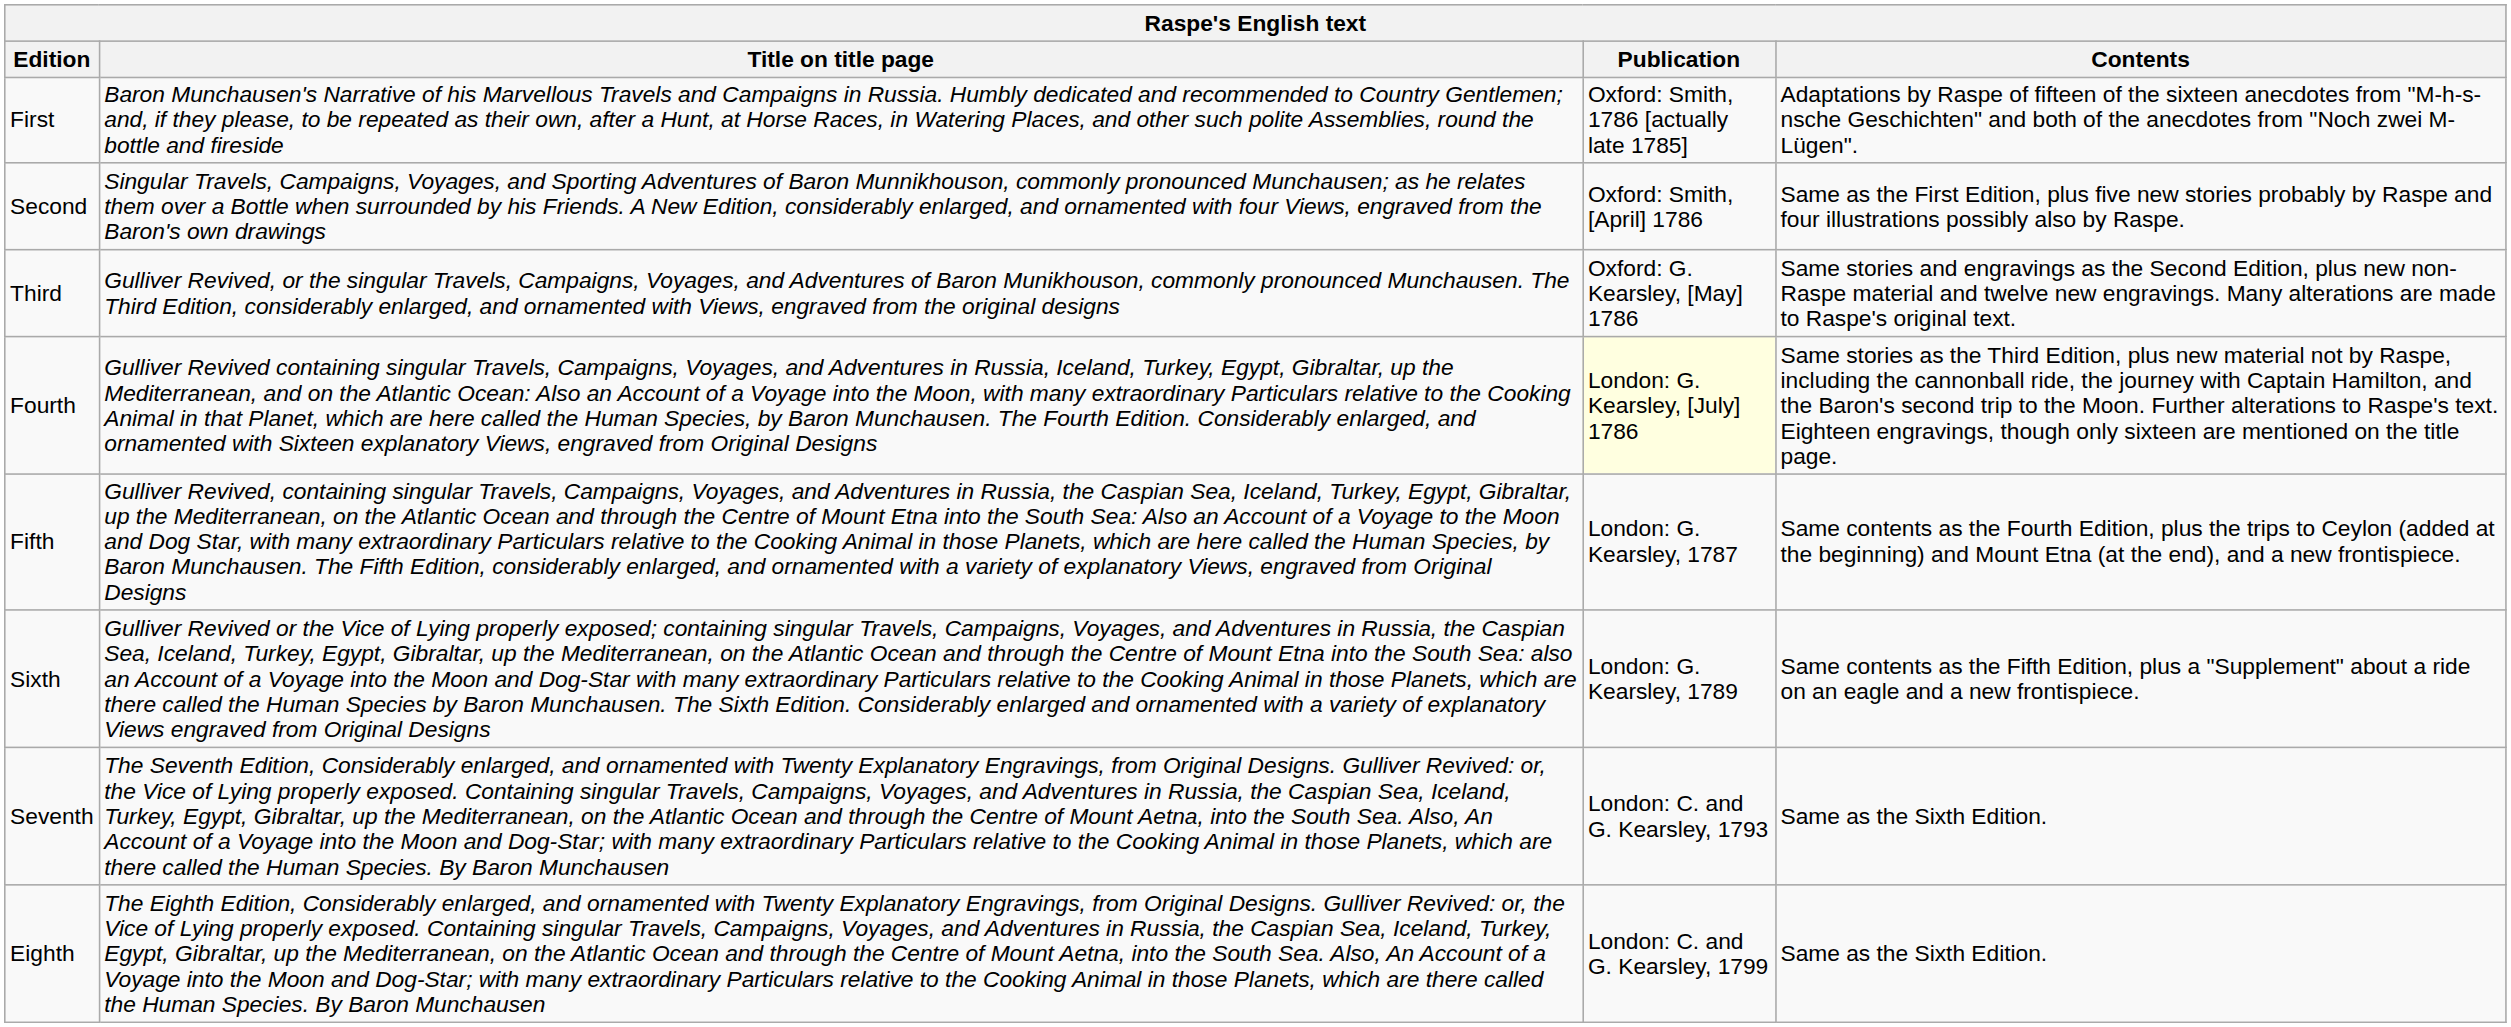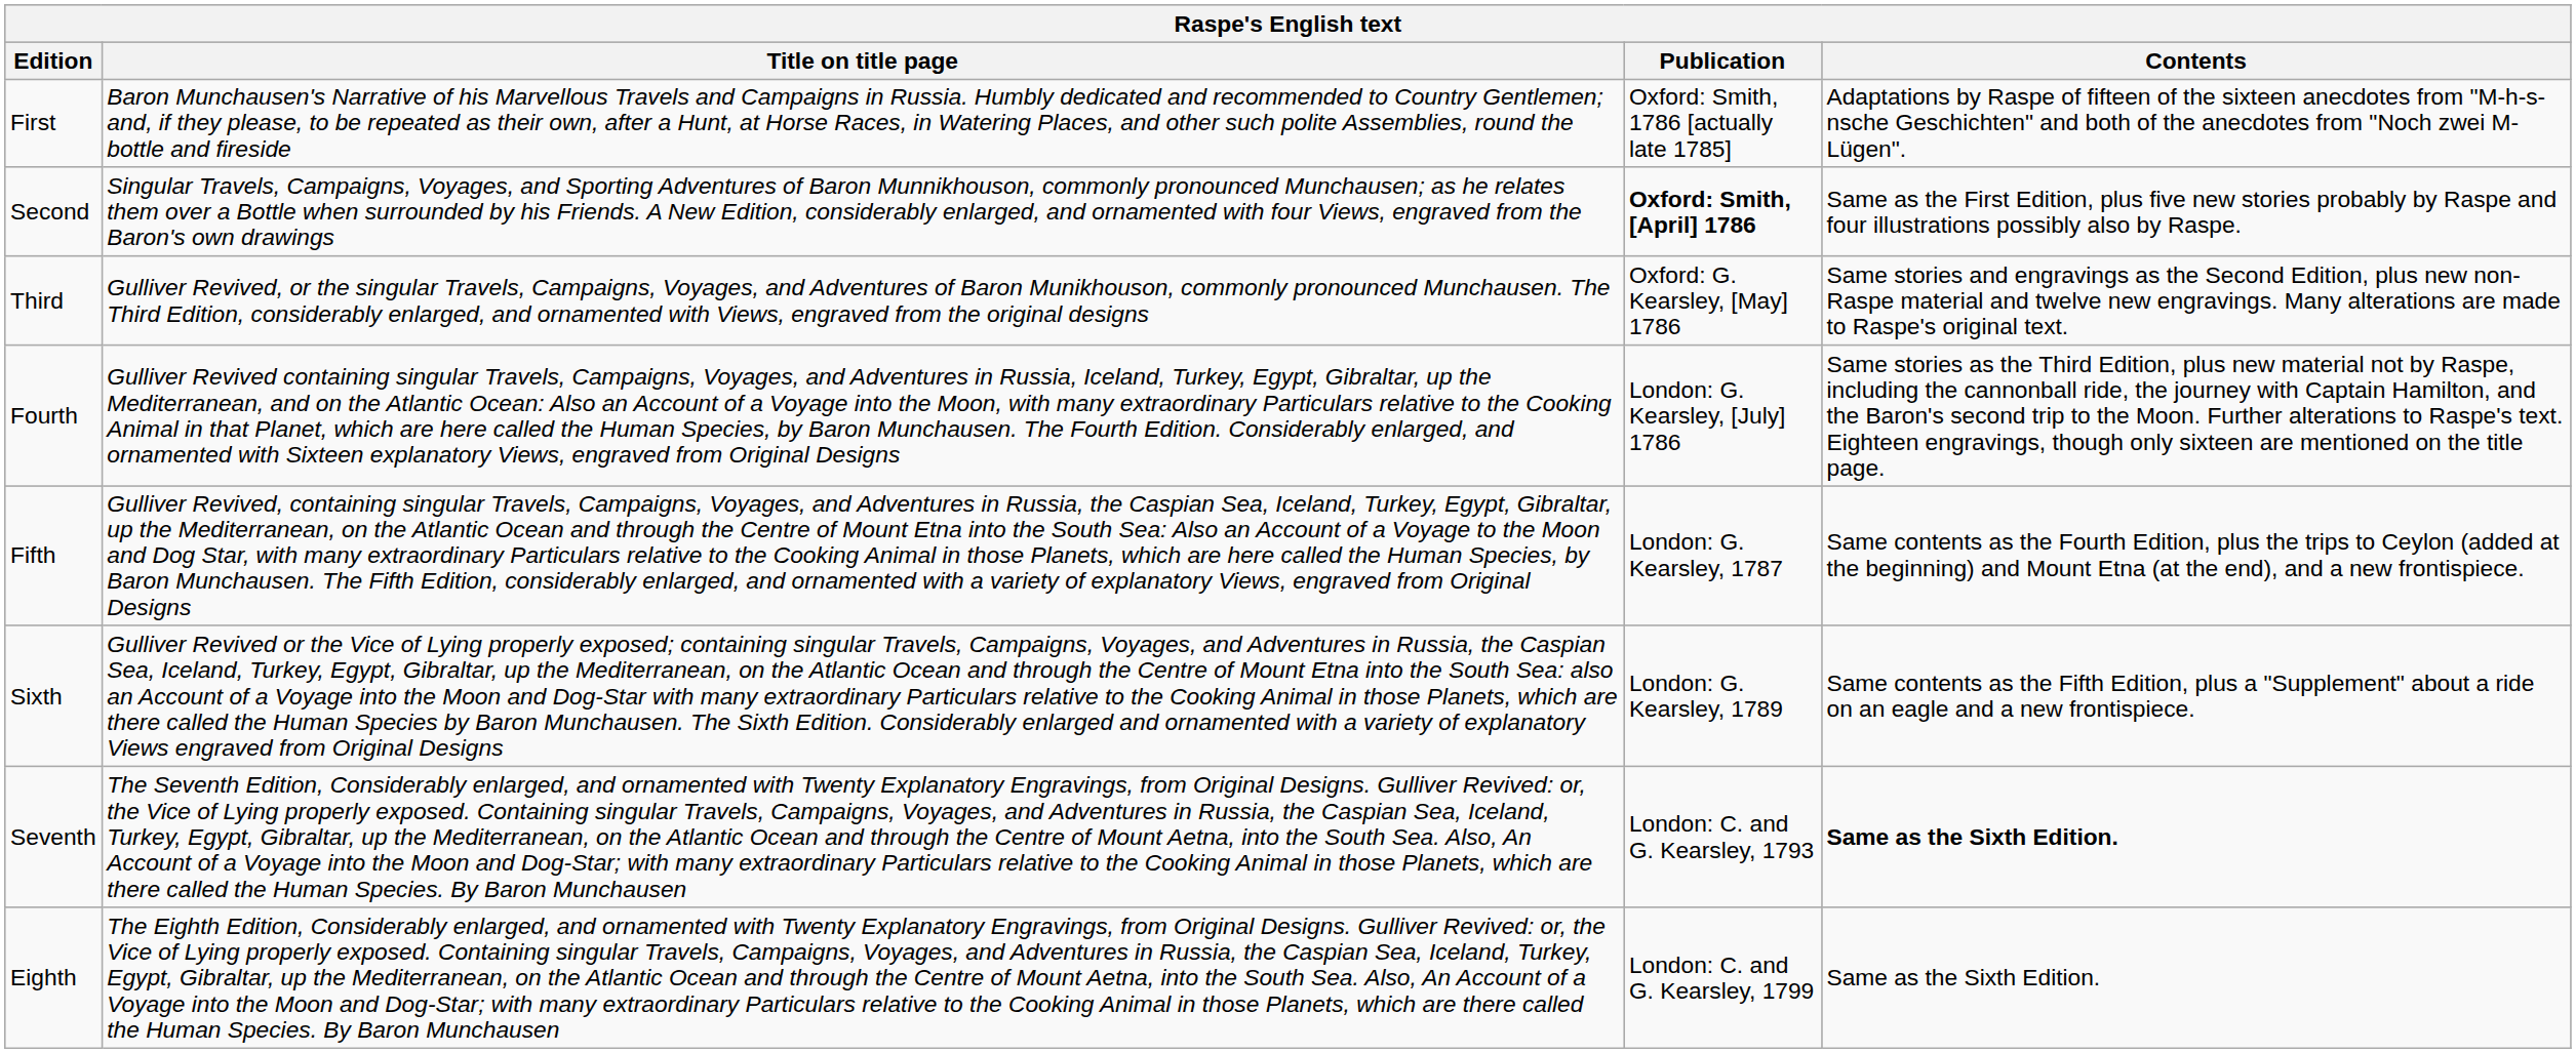Second | Publication: normal -> bold
Fourth | Publication: lightyellow background -> no background
Seventh | Contents: normal -> bold
